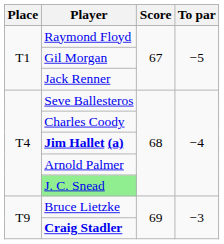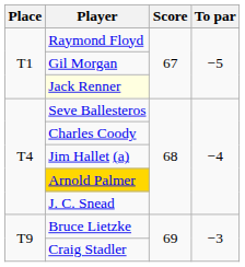Jack Renner | Player: no background -> lightyellow background
Jim Hallet (a) | Player: bold -> normal
Arnold Palmer | Player: no background -> gold background
J. C. Snead | Player: lightgreen background -> no background
Craig Stadler | Player: bold -> normal
